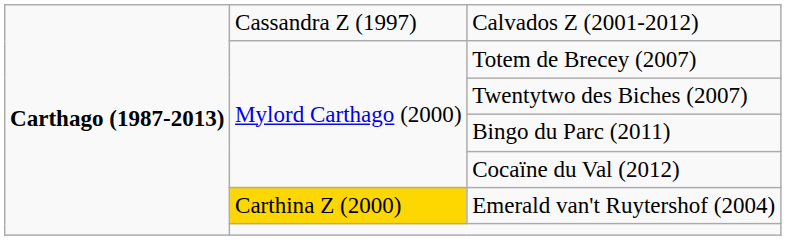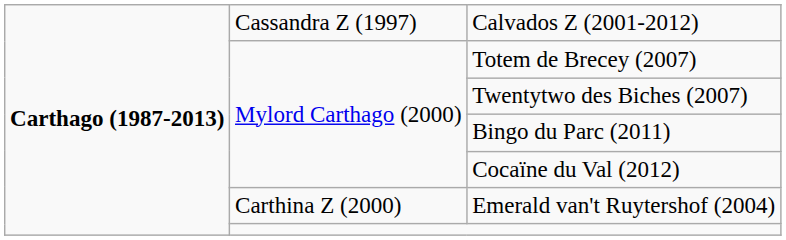Emerald van't Ruytershof (2004) | column 2: gold background -> no background
